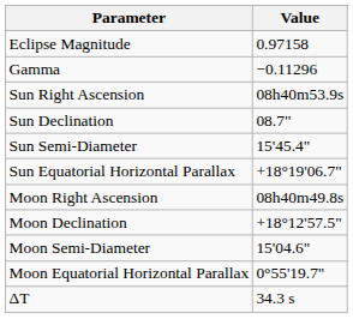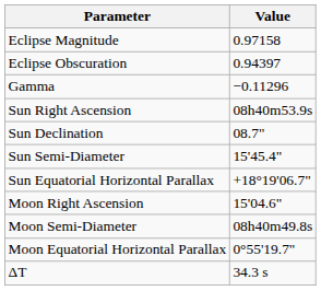+ row: Eclipse Obscuration | 0.94397
Moon Right Ascension | Value: 08h40m49.8s -> 15'04.6"
- row: Moon Declination | +18°12'57.5"
Moon Semi-Diameter | Value: 15'04.6" -> 08h40m49.8s
